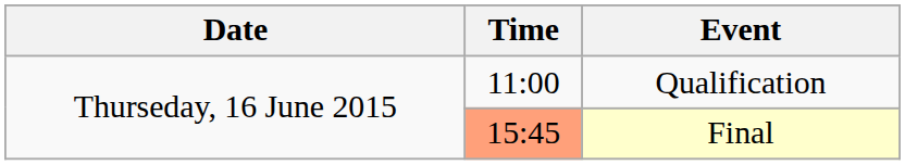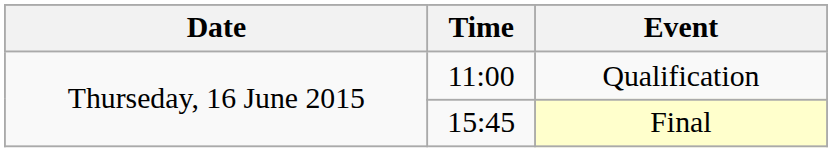Final | Time: lightsalmon background -> no background
